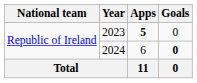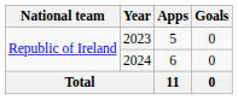2023 | Apps: bold -> normal
2024 | Goals: bold -> normal
